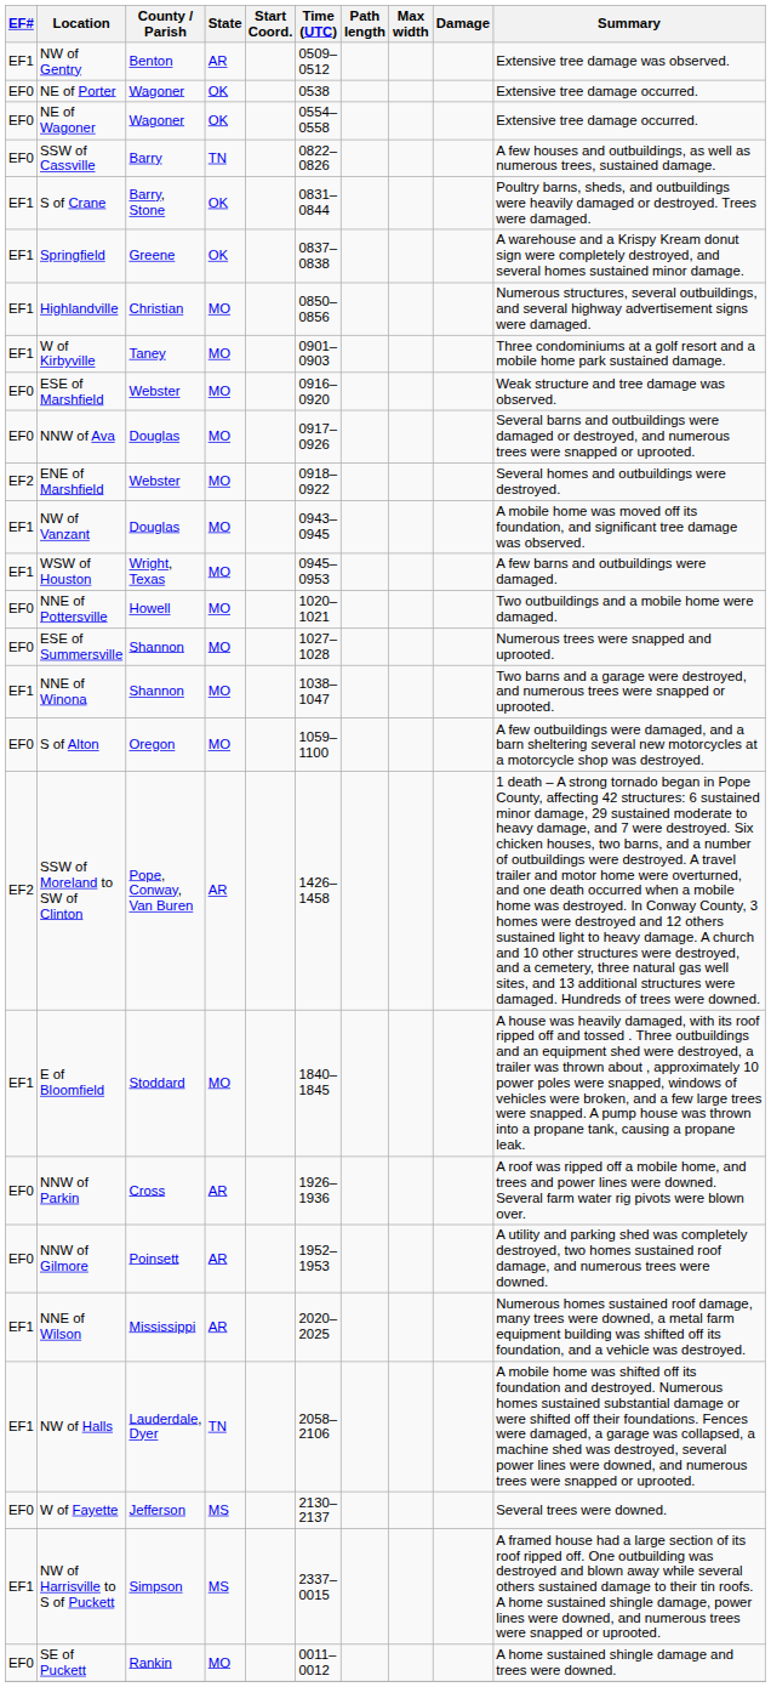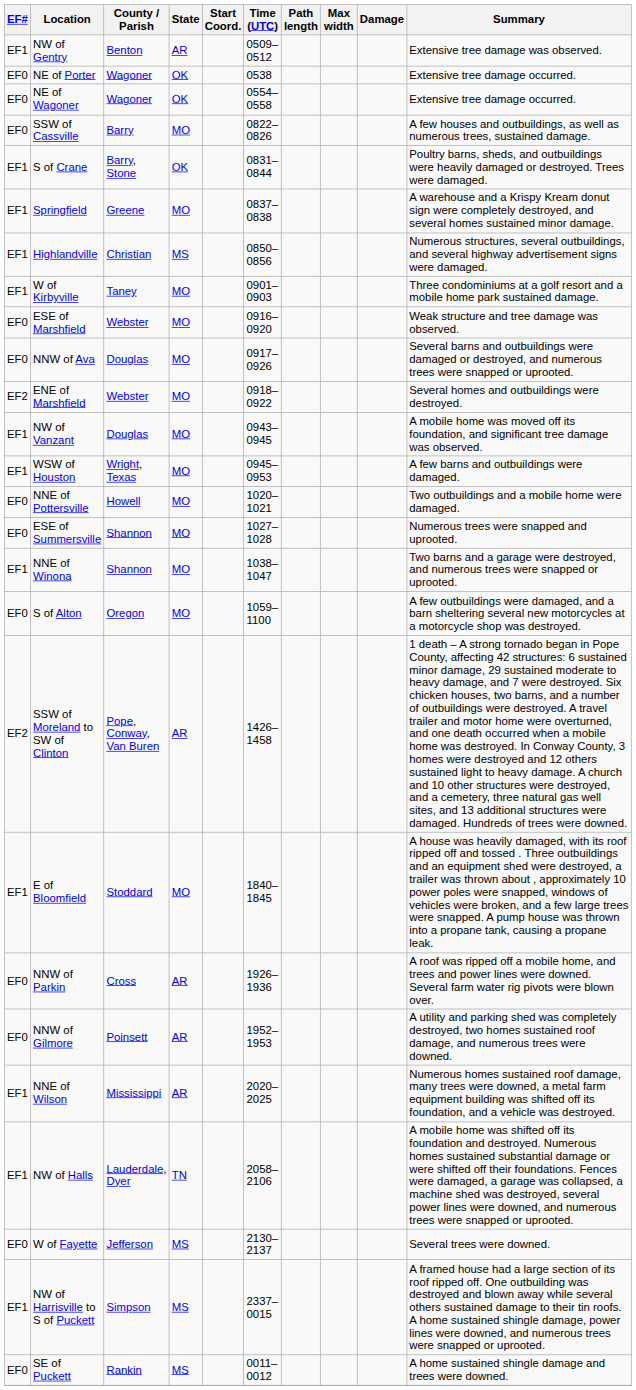SSW of Cassville | State: TN -> MO
Springfield | State: OK -> MO
Highlandville | State: MO -> MS
SE of Puckett | State: MO -> MS
